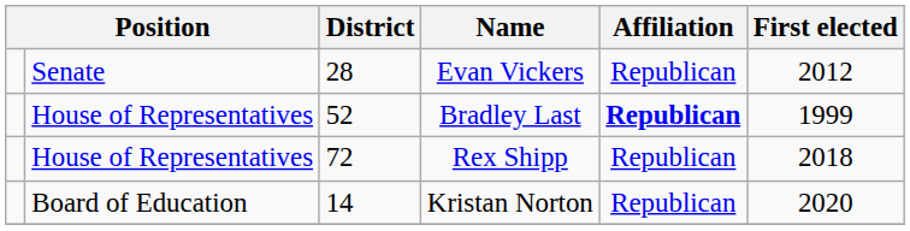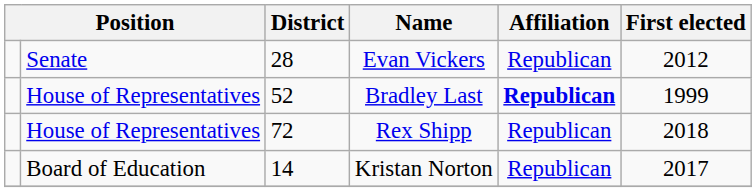Kristan Norton | First elected: 2020 -> 2017
